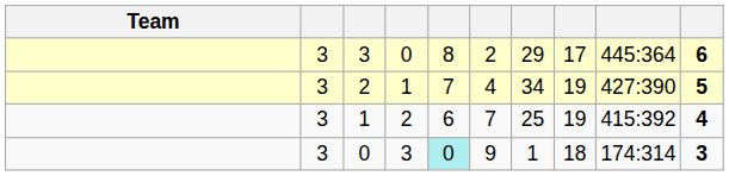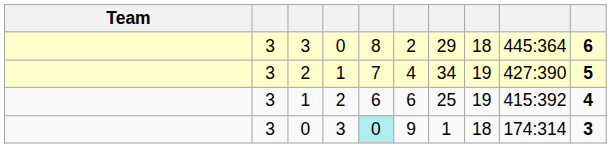row 2 | column 8: 17 -> 18
row 4 | column 6: 7 -> 6
